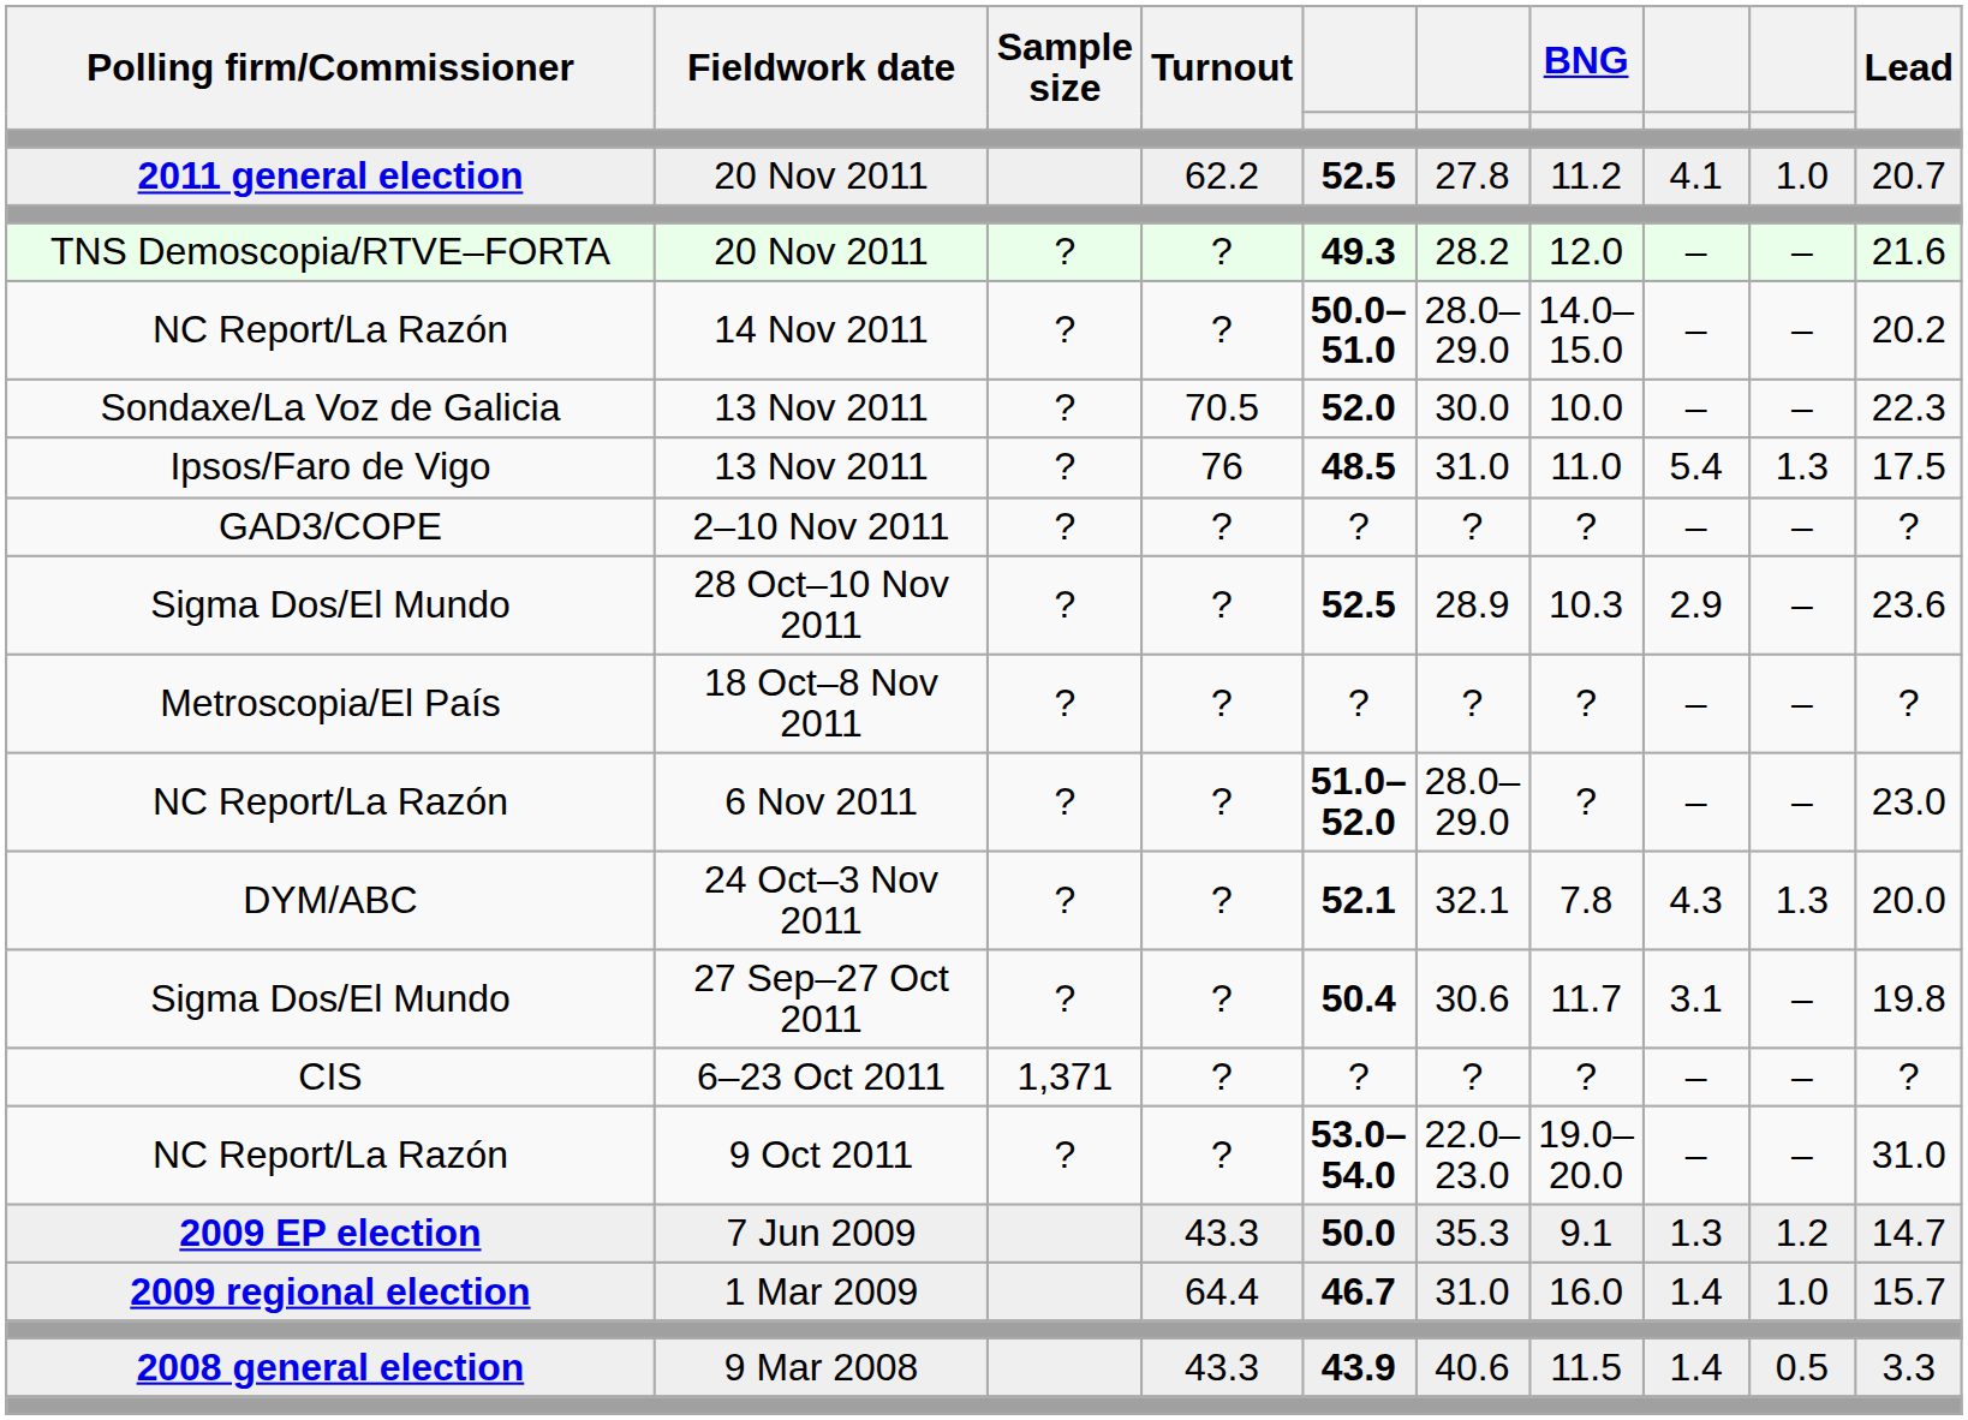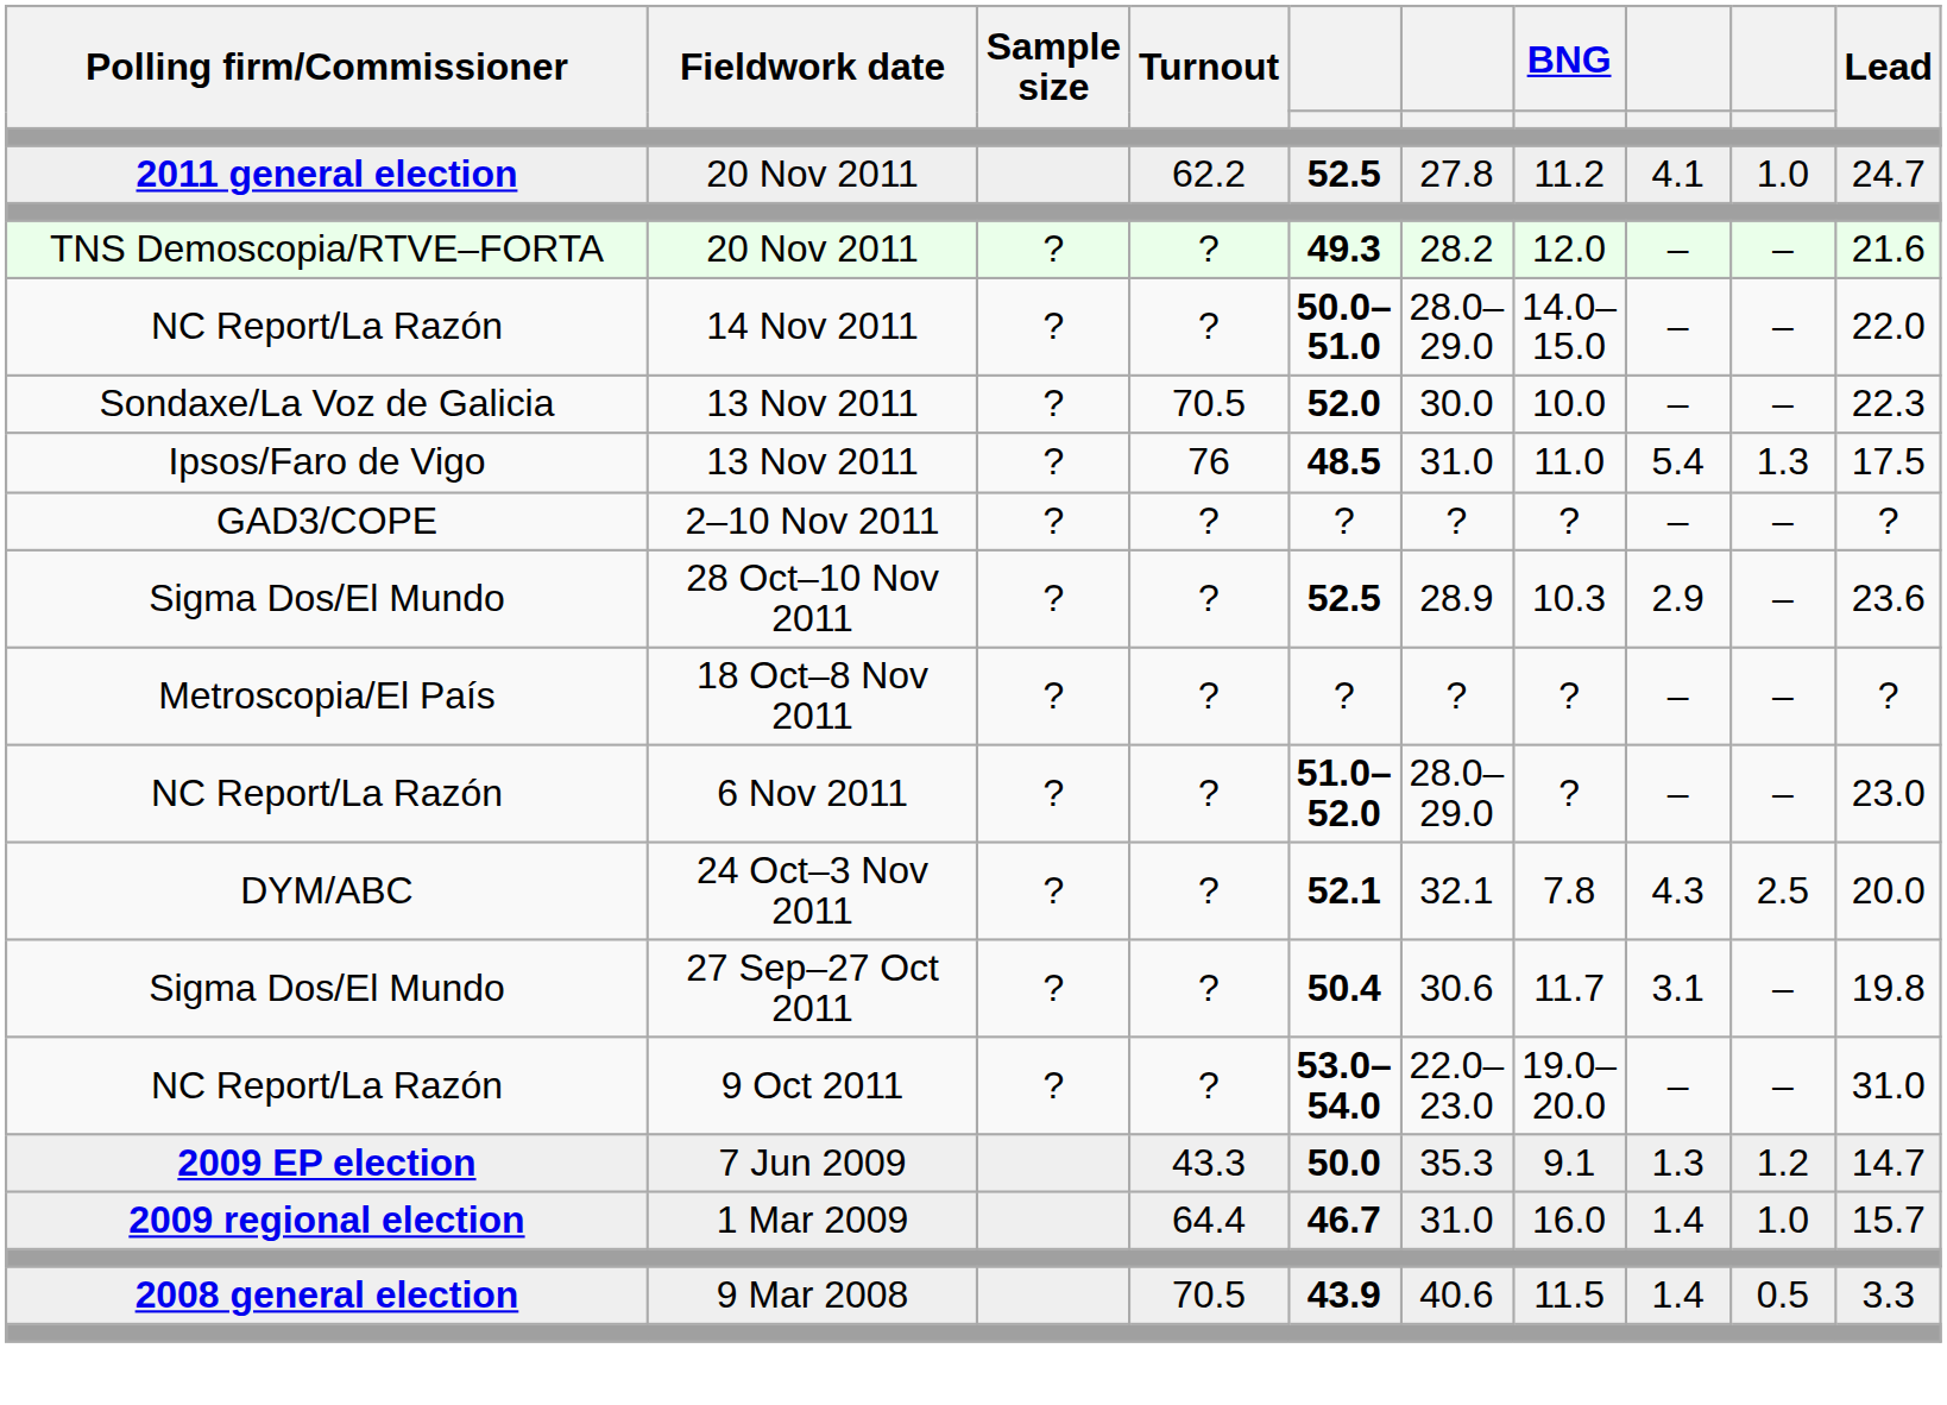2011 general election / 20 Nov 2011 | Lead: 20.7 -> 24.7
14 Nov 2011 | Lead: 20.2 -> 22.0
24 Oct–3 Nov 2011 | column 9: 1.3 -> 2.5
- row: CIS | 6–23 Oct 2011 | 1,371 | ? | ? | ? | ? | – | – | ?
9 Mar 2008 | Turnout: 43.3 -> 70.5
